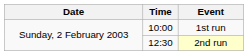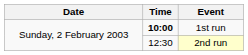1st run | Time: normal -> bold
